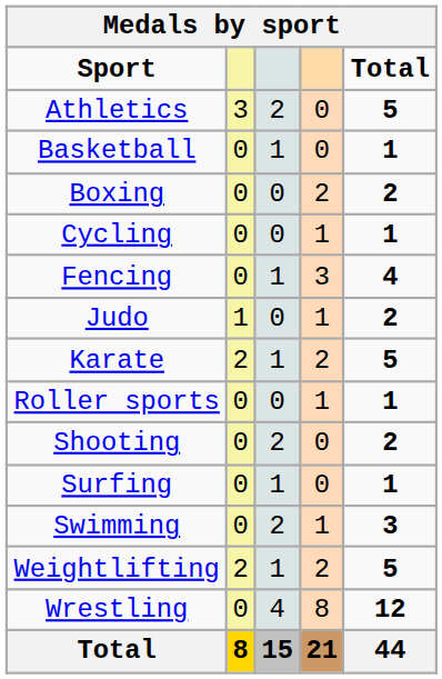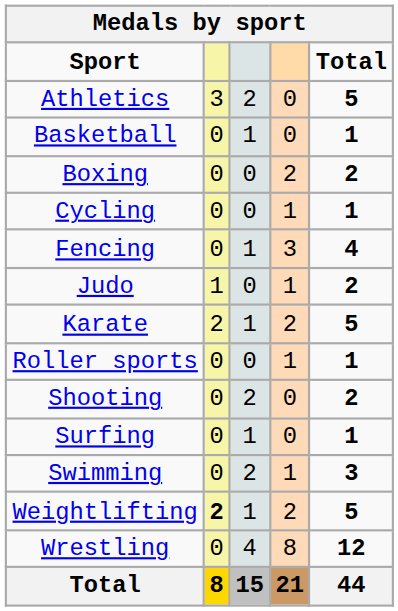Weightlifting | column 2: normal -> bold
